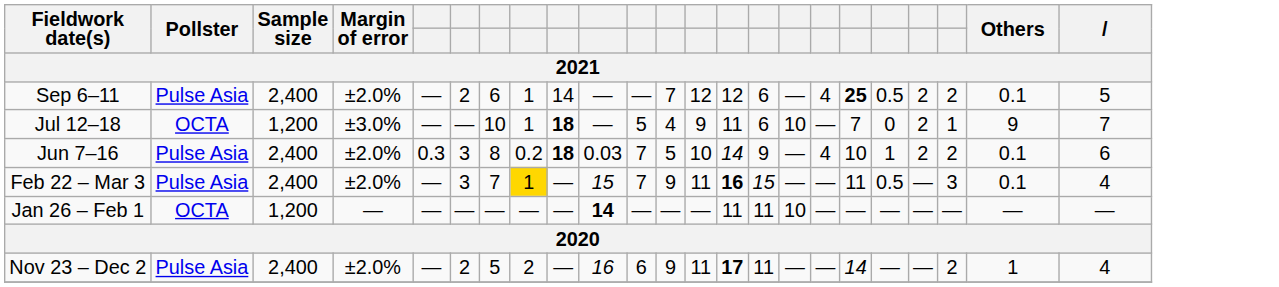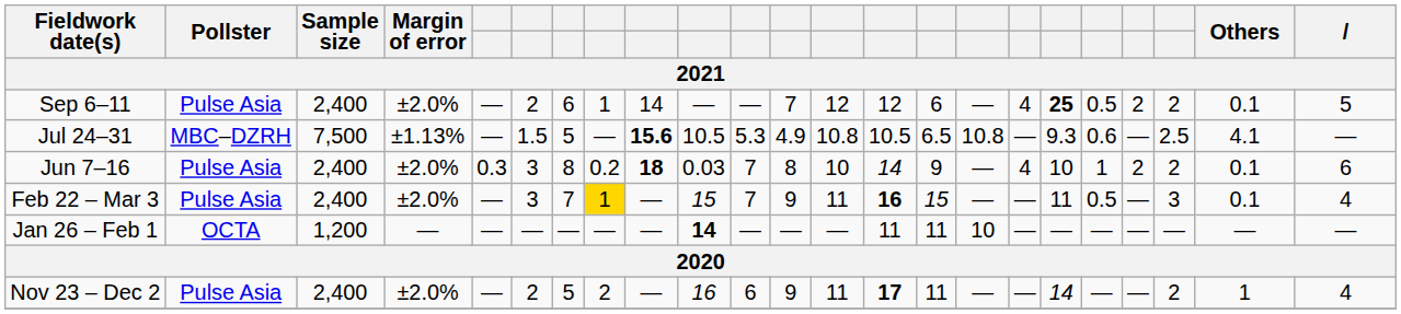+ row: Jul 24–31 | MBC–DZRH | 7,500 | ±1.13% | — | 1.5 | 5 | — | 15.6 | 10.5 | 5.3 | 4.9 | 10.8 | 10.5 | 6.5 | 10.8 | — | 9.3 | 0.6 | — | 2.5 | 4.1 | —
- row: Jul 12–18 | OCTA | 1,200 | ±3.0% | — | — | 10 | 1 | 18 | — | 5 | 4 | 9 | 11 | 6 | 10 | — | 7 | 0 | 2 | 1 | 9 | 7
Jun 7–16 | column 12: 5 -> 8
